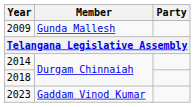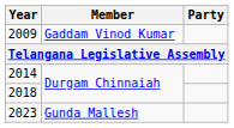2009 | Member: Gunda Mallesh -> Gaddam Vinod Kumar
2023 | Member: Gaddam Vinod Kumar -> Gunda Mallesh
